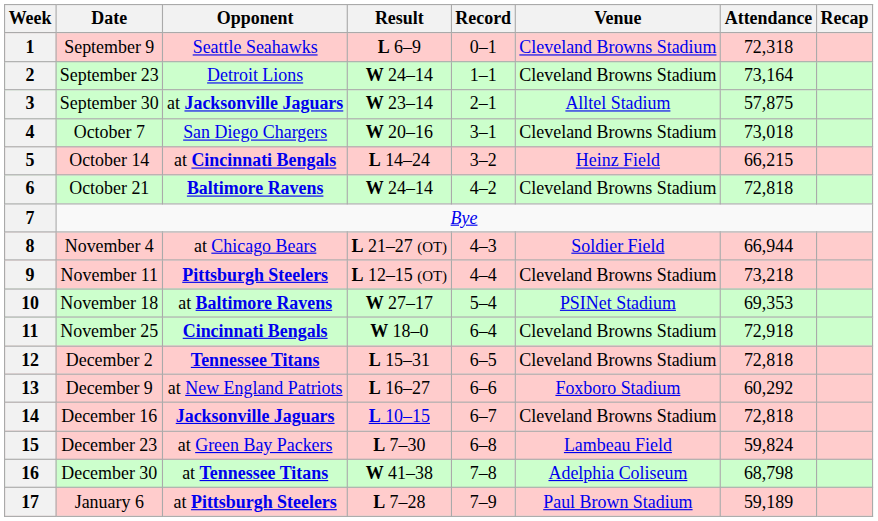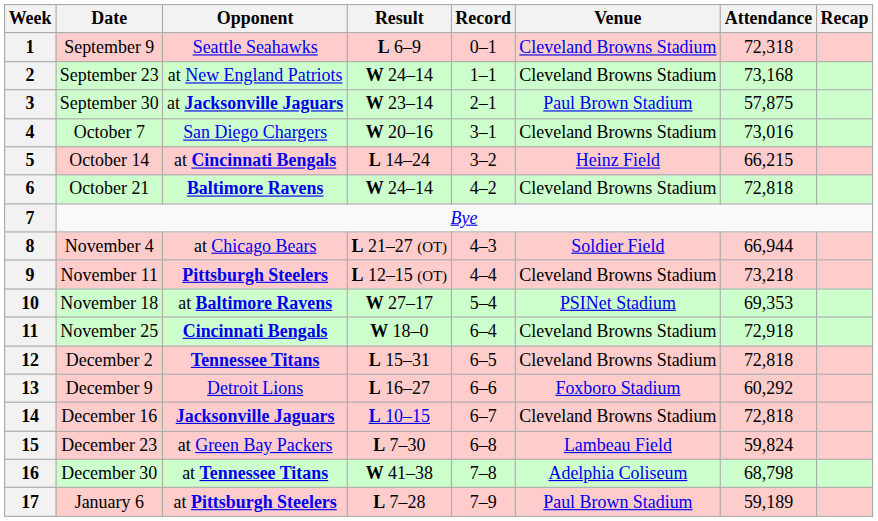2 | Opponent: Detroit Lions -> at New England Patriots
2 | Attendance: 73,164 -> 73,168
3 | Venue: Alltel Stadium -> Paul Brown Stadium
4 | Attendance: 73,018 -> 73,016
13 | Opponent: at New England Patriots -> Detroit Lions
